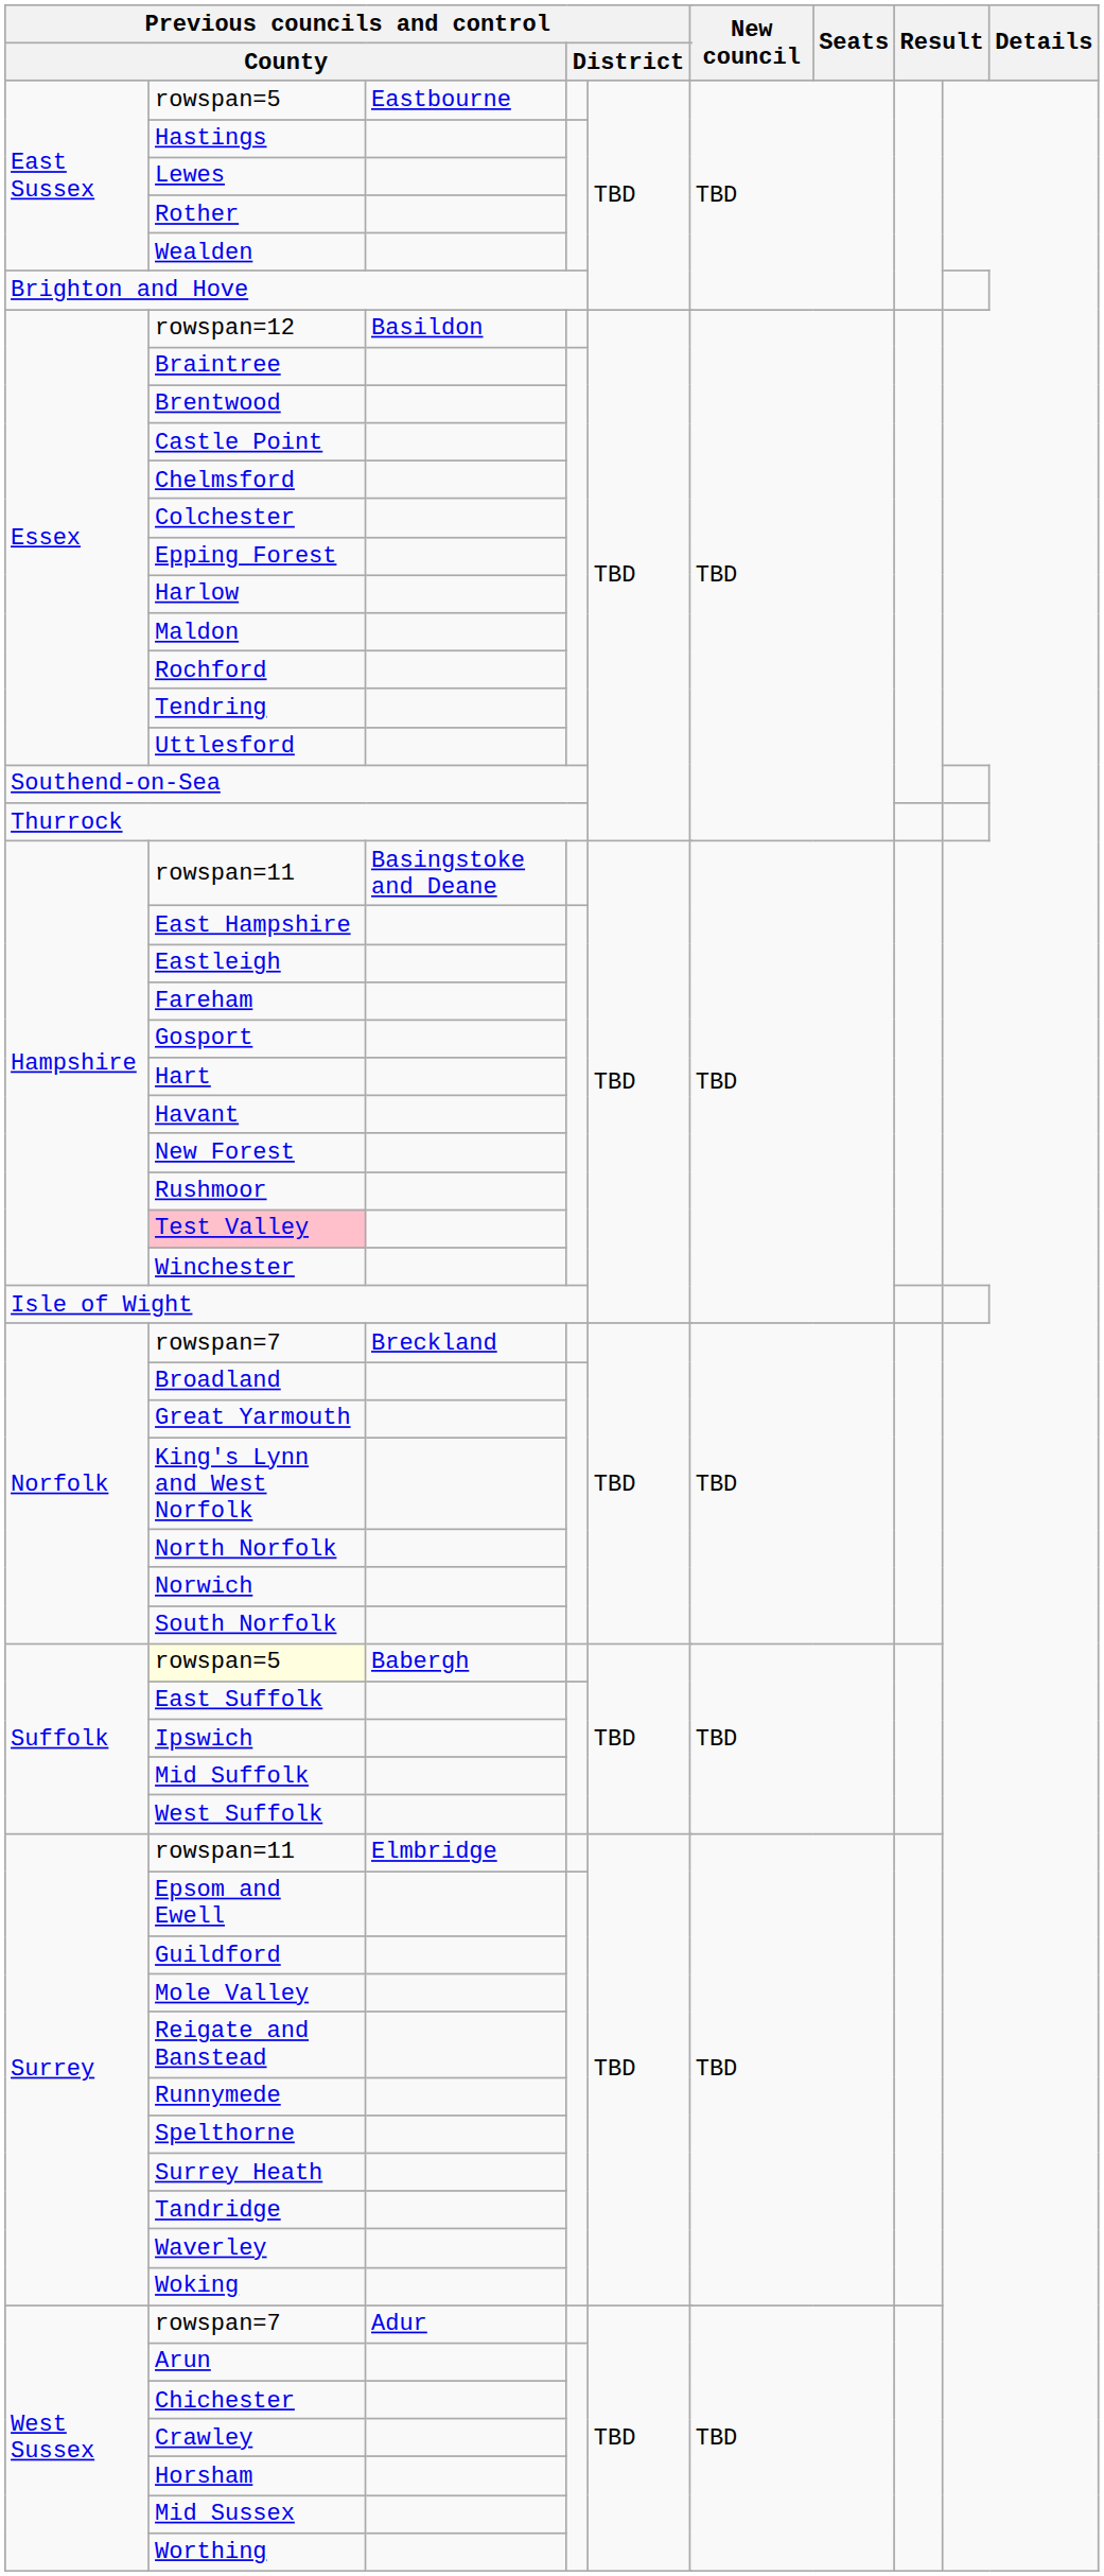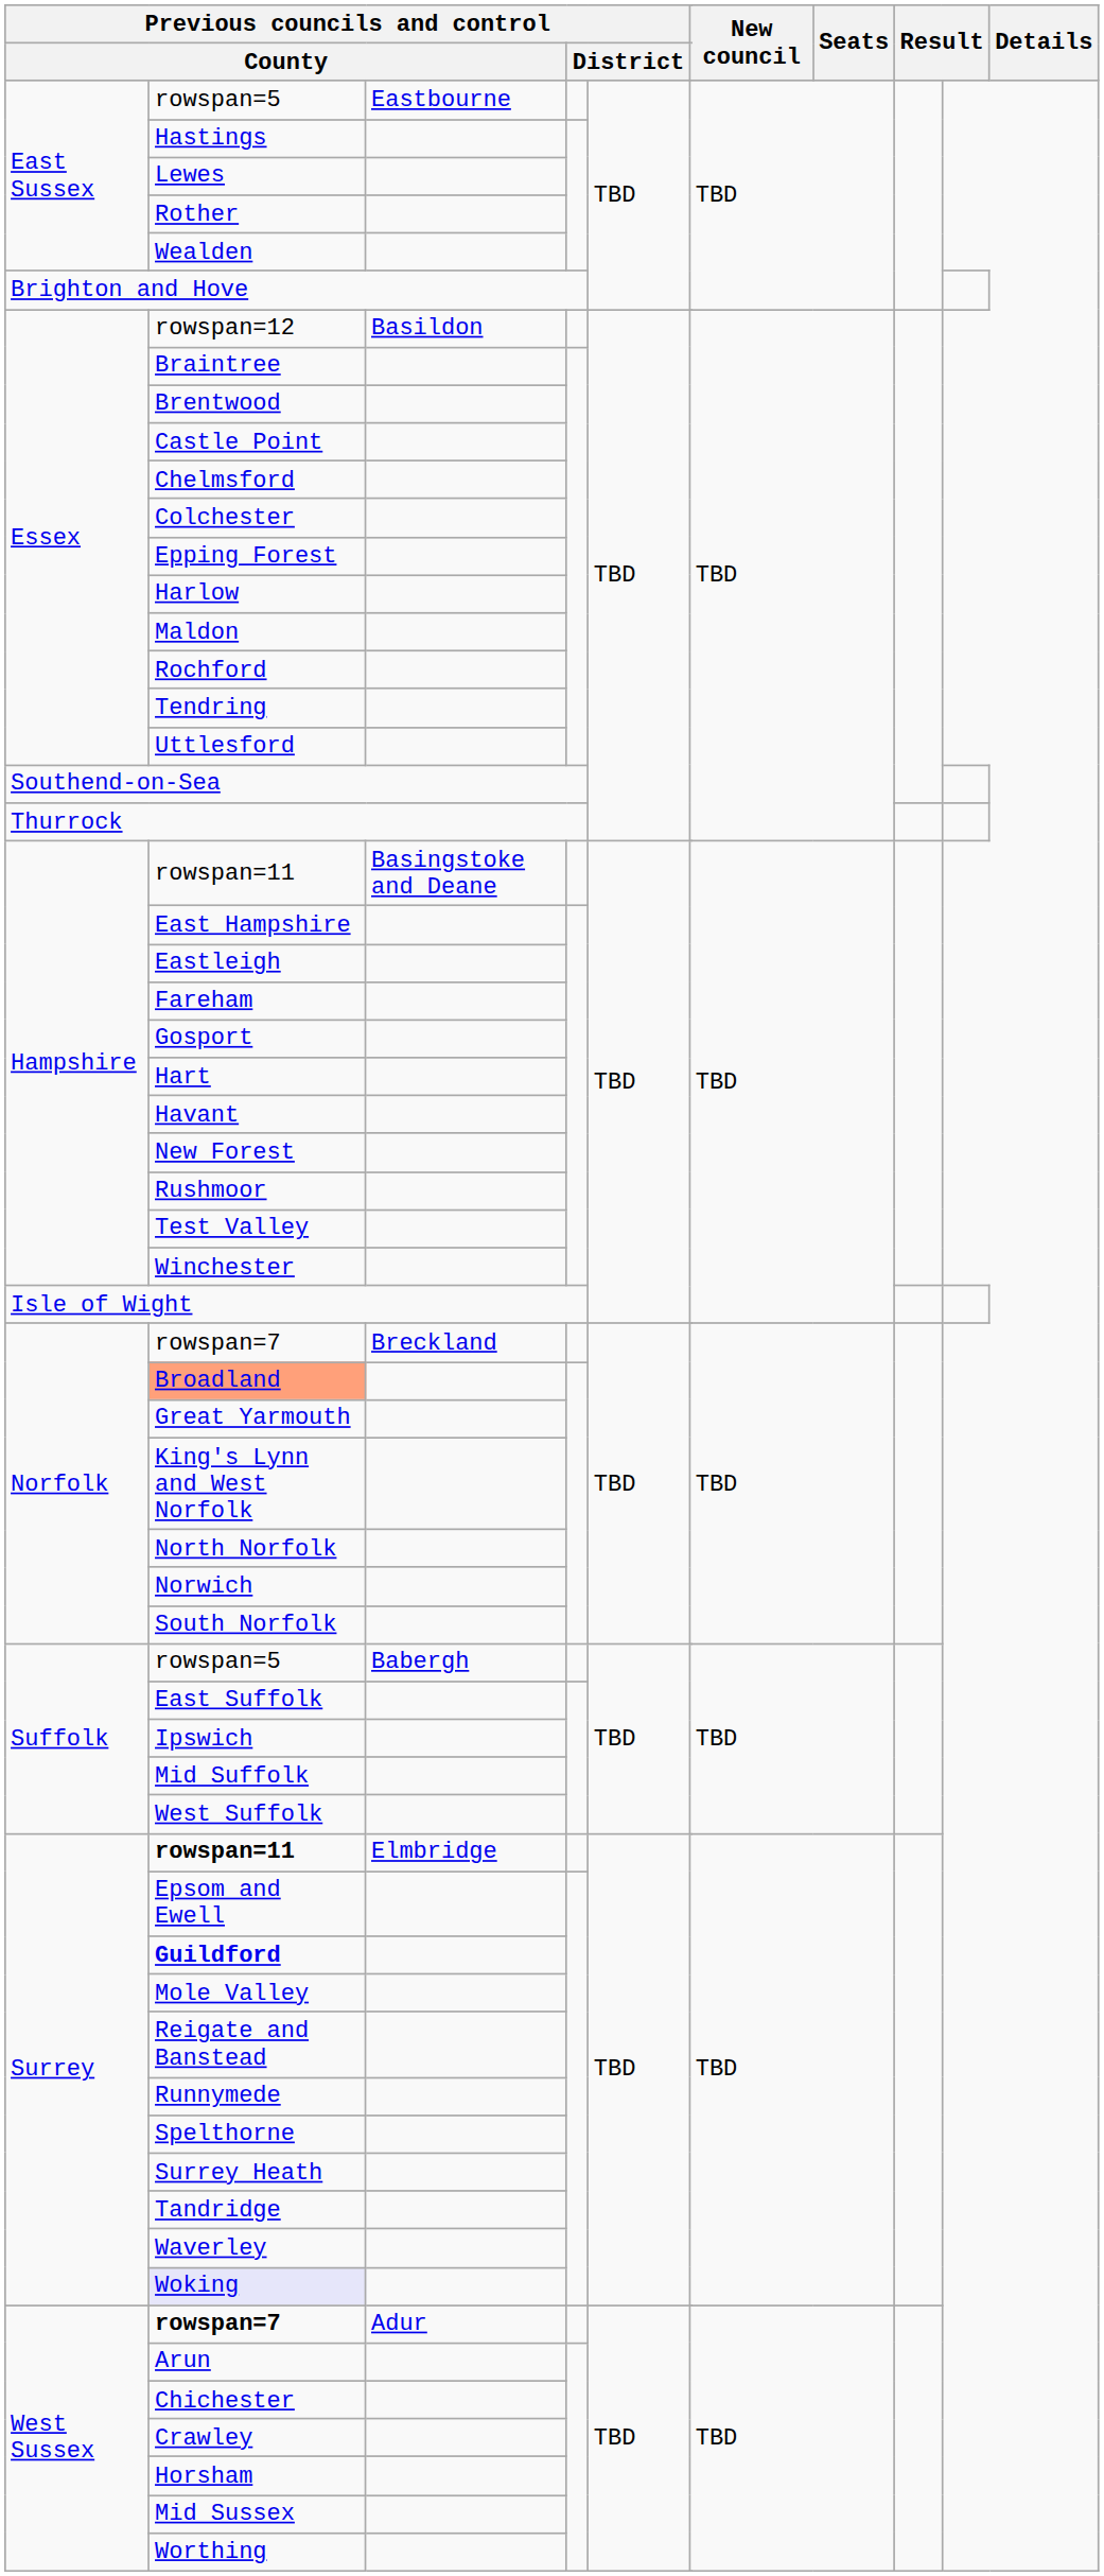Test Valley | column 2: pink background -> no background
Broadland | column 2: no background -> lightsalmon background
rowspan=5 / Babergh | column 2: lightyellow background -> no background
rowspan=11 / Elmbridge | column 2: normal -> bold
Guildford | column 2: normal -> bold
Woking | column 2: no background -> lavender background
rowspan=7 / Adur | column 2: normal -> bold
